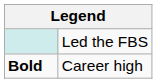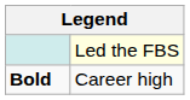row 2 | column 2: no background -> lightyellow background
